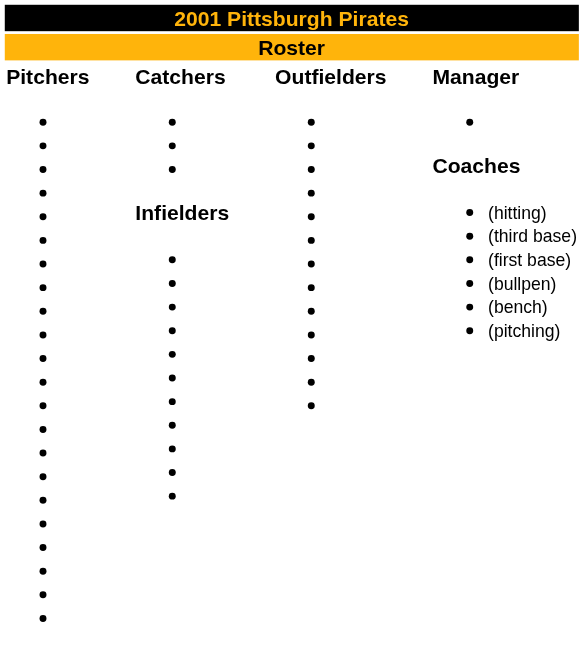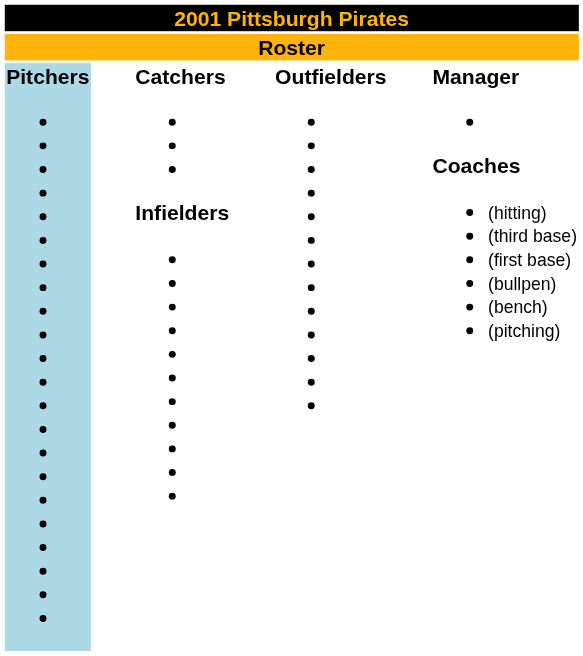Pitchers | column 1: no background -> lightblue background
